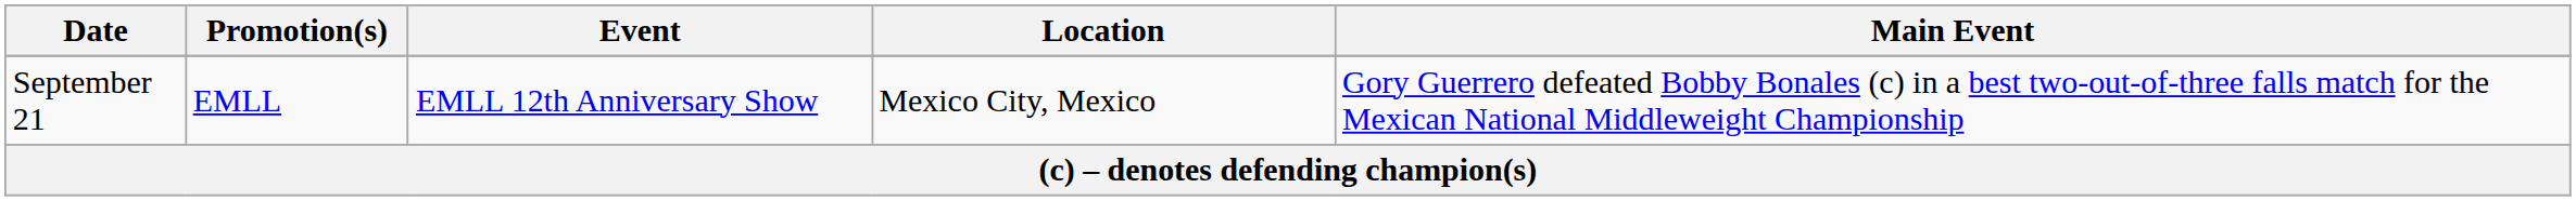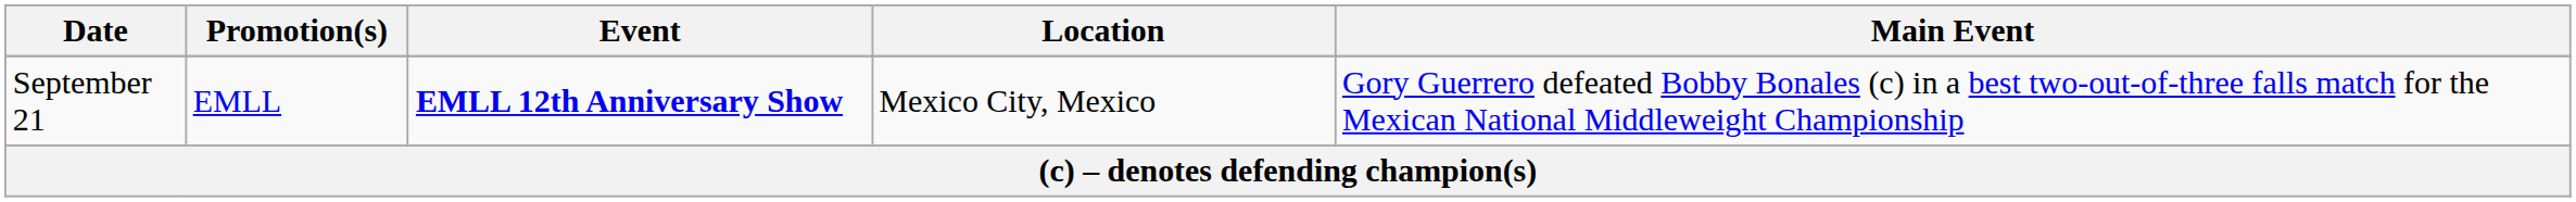September 21 | Event: normal -> bold
